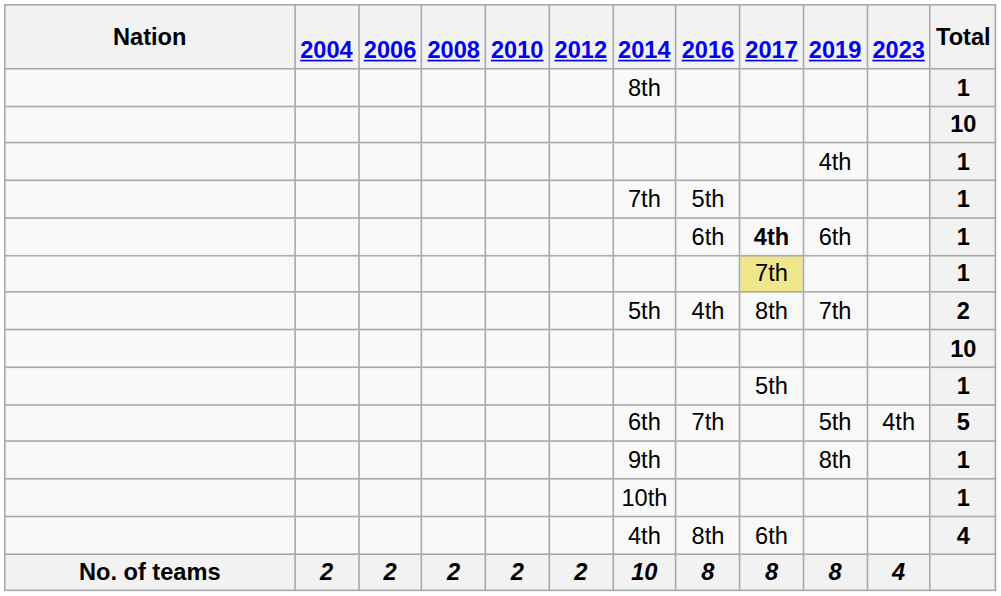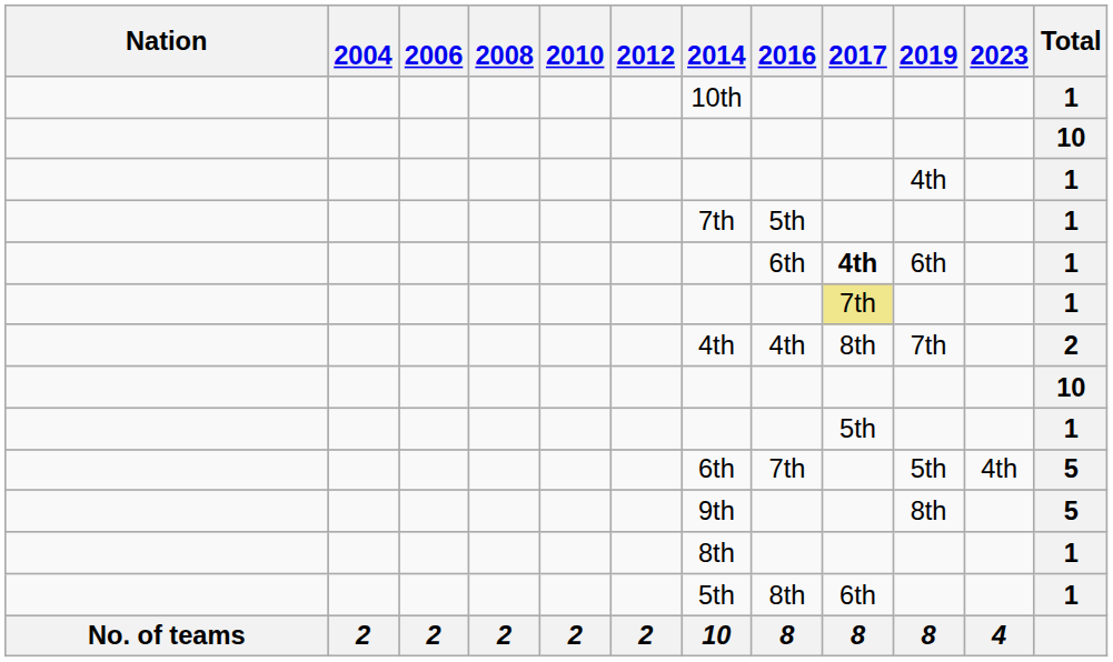row 2 | 2014: 8th -> 10th
row 8 | 2014: 5th -> 4th
row 12 | Total: 1 -> 5
row 13 | 2014: 10th -> 8th
row 14 | 2014: 4th -> 5th
row 14 | Total: 4 -> 1
